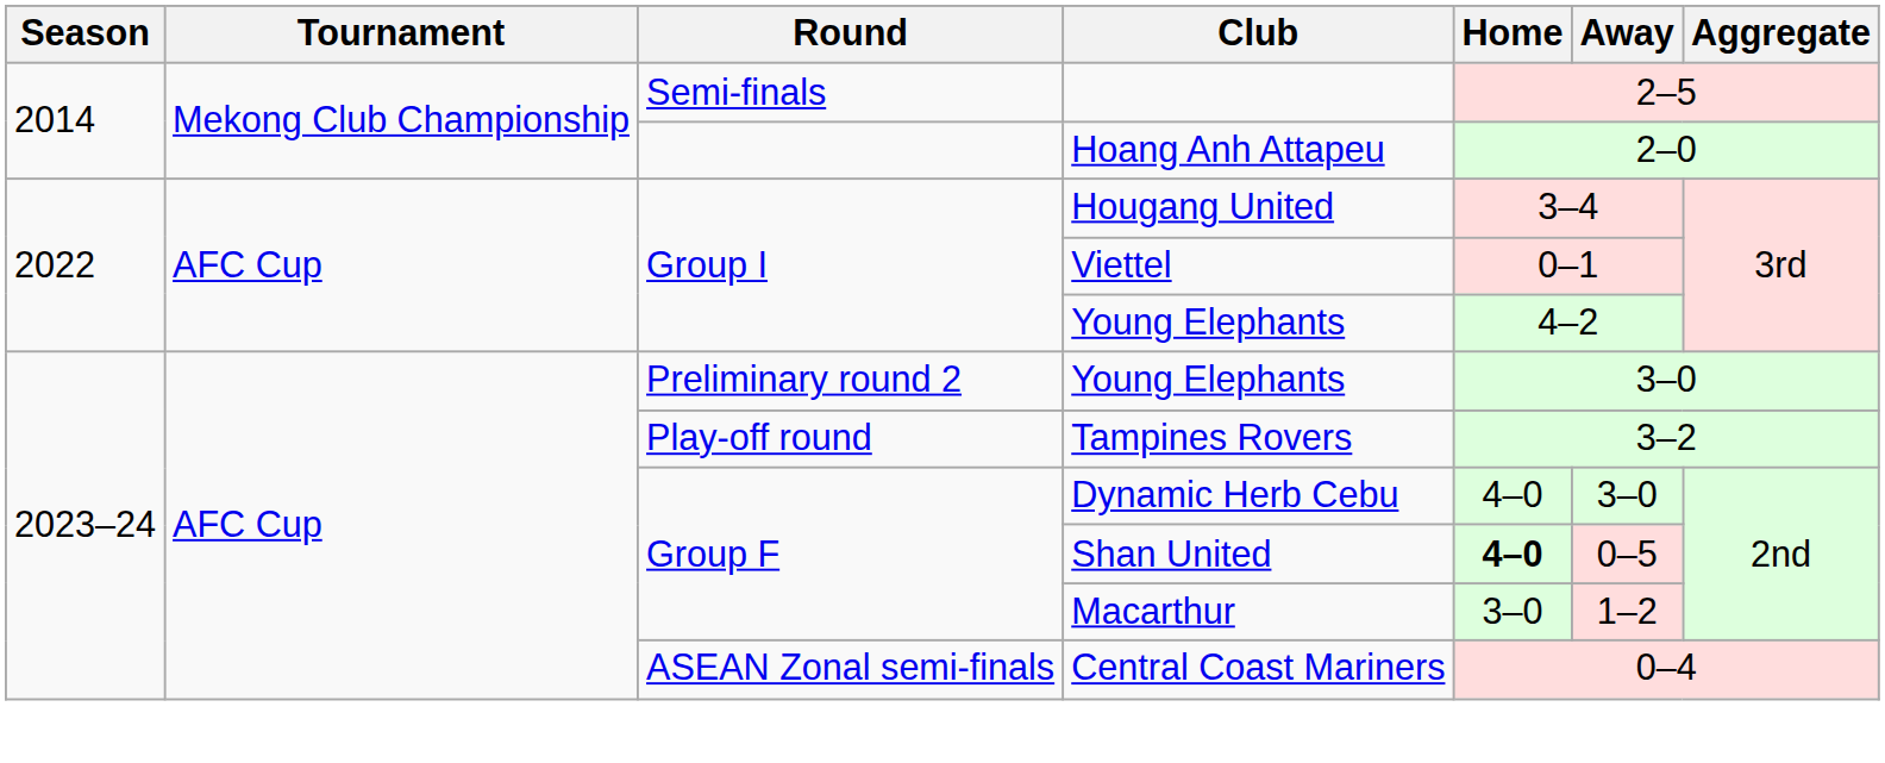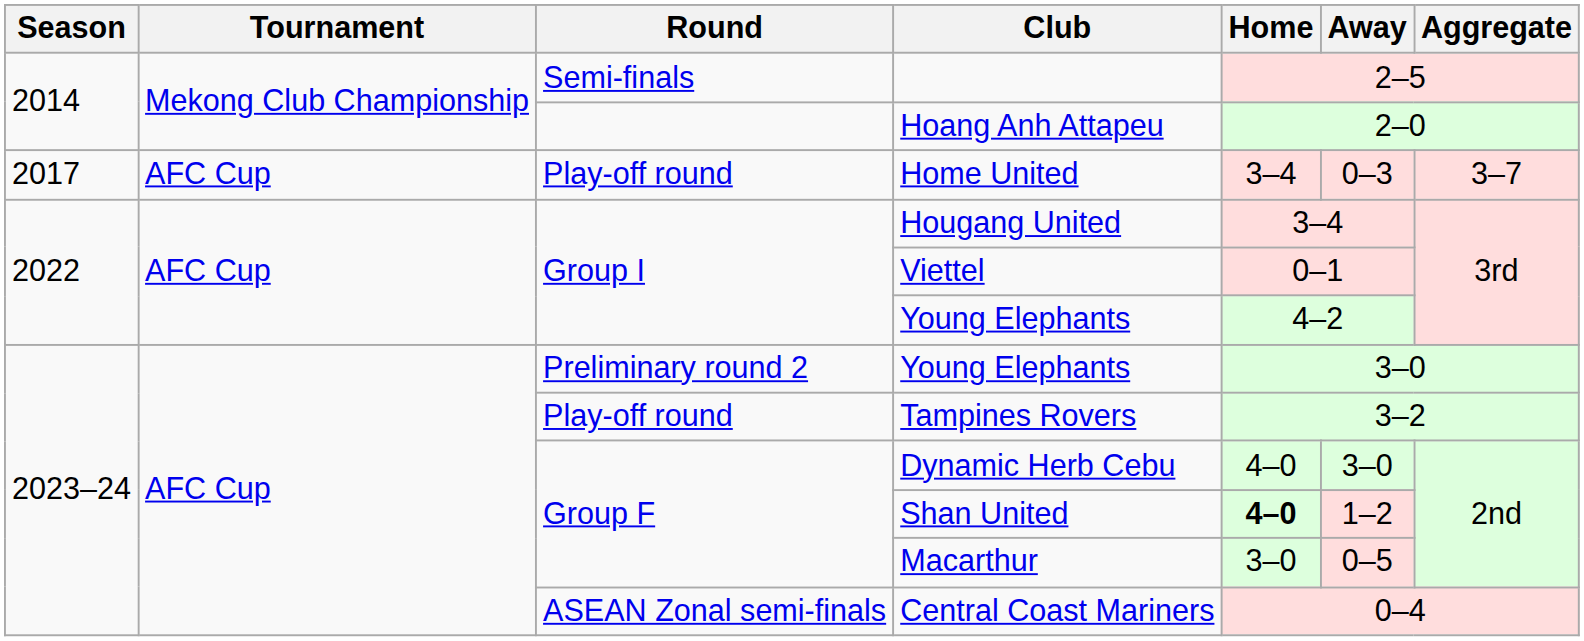+ row: 2017 | AFC Cup | Play-off round | Home United | 3–4 | 0–3 | 3–7
Shan United | Away: 0–5 -> 1–2
Macarthur | Away: 1–2 -> 0–5
